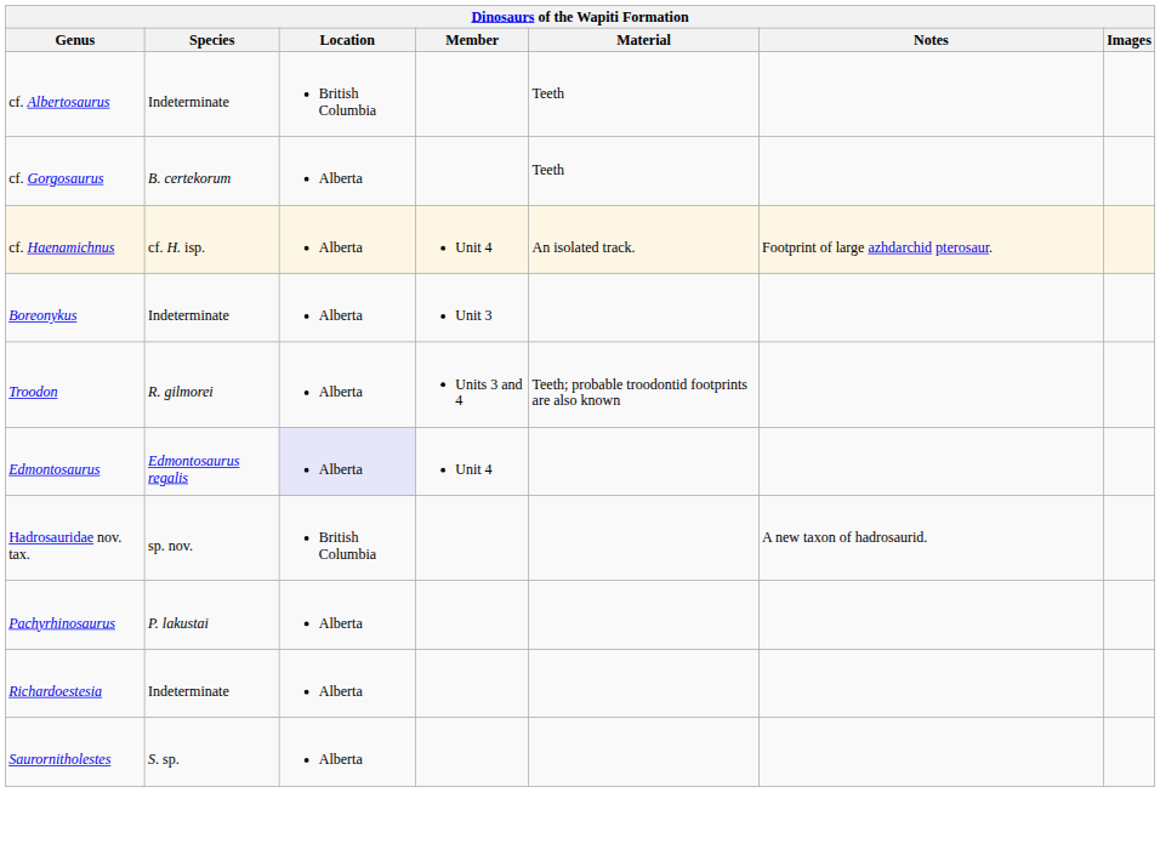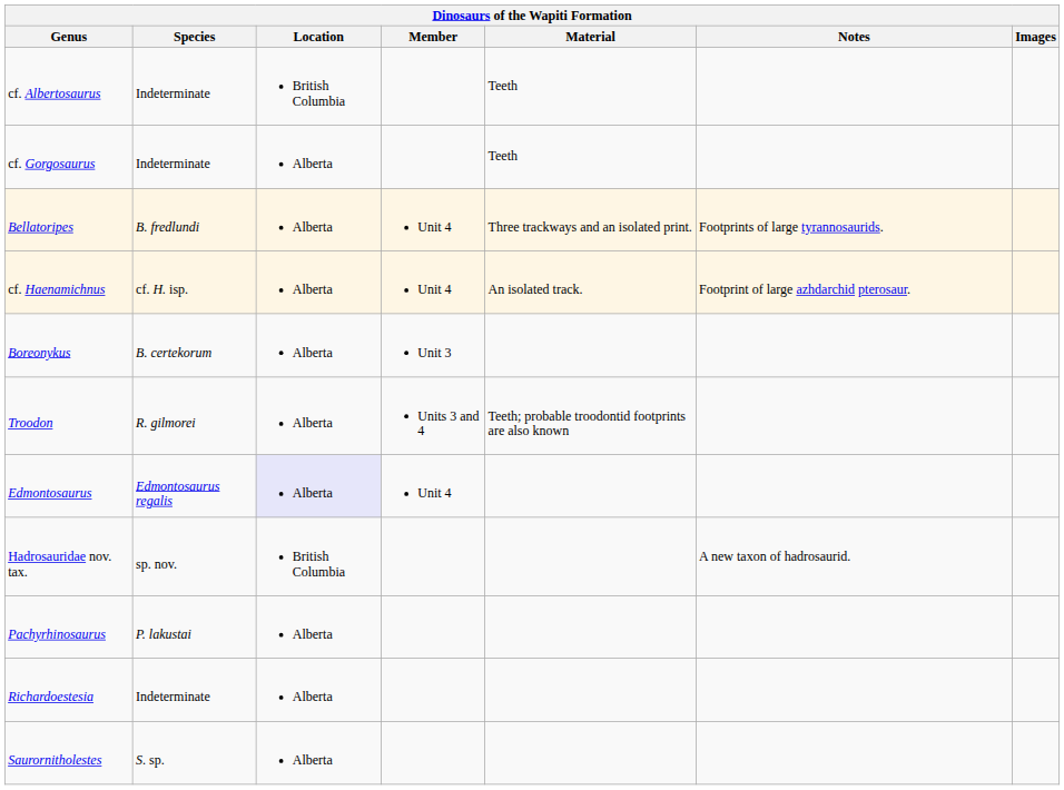cf. Gorgosaurus | Species: B. certekorum -> Indeterminate
+ row: Bellatoripes | B. fredlundi | Alberta | Unit 4 | Three trackways and an isolated print. | Footprints of large tyrannosaurids.
Boreonykus | Species: Indeterminate -> B. certekorum
